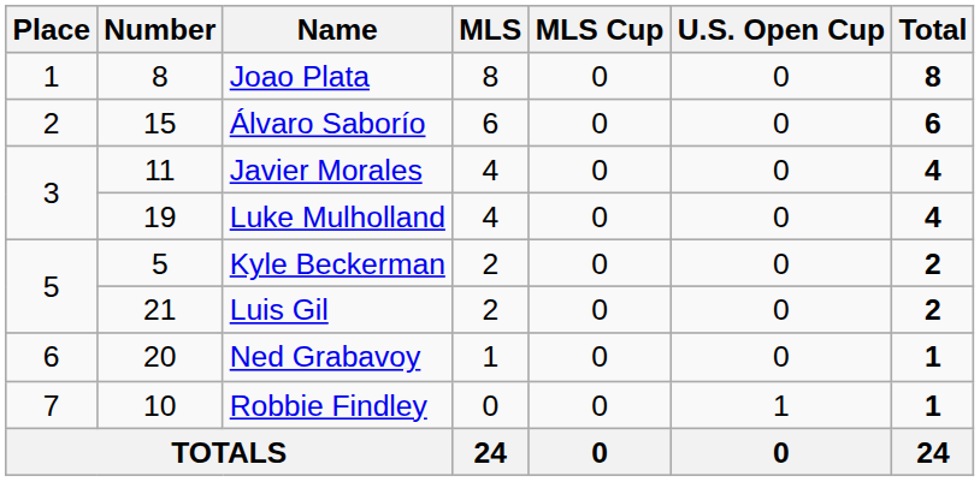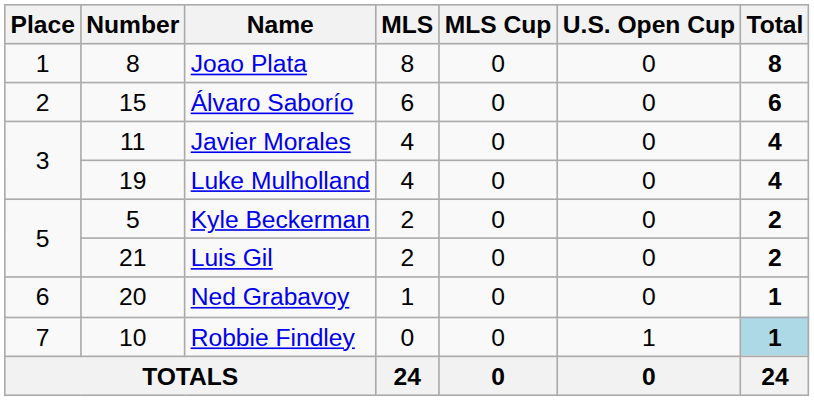Robbie Findley | Total: no background -> lightblue background
